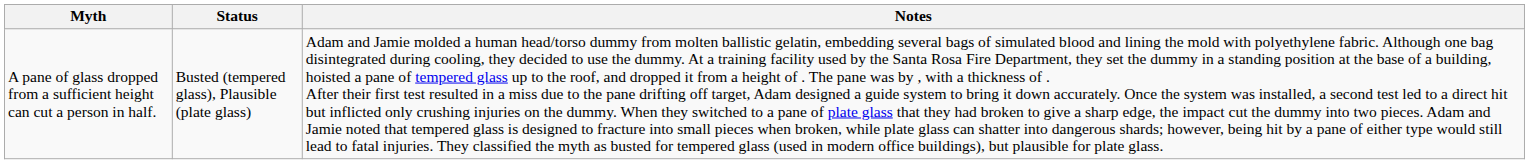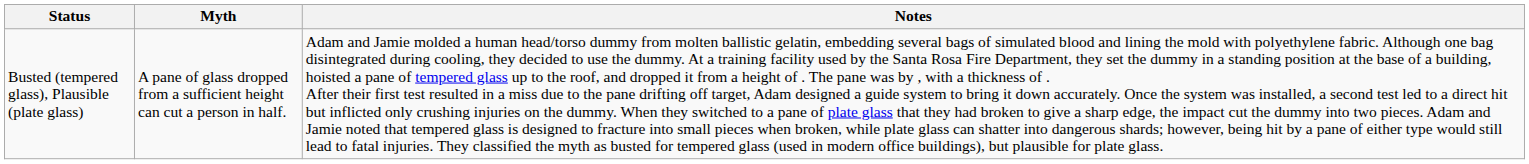columns swapped: Myth <-> Status
